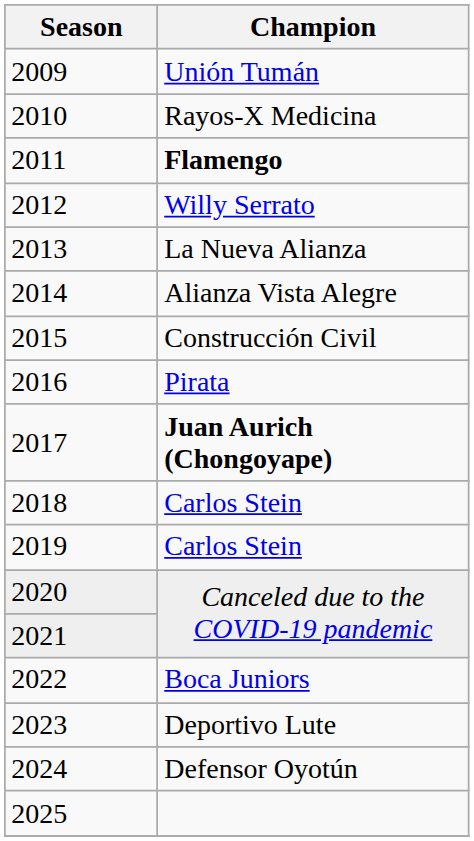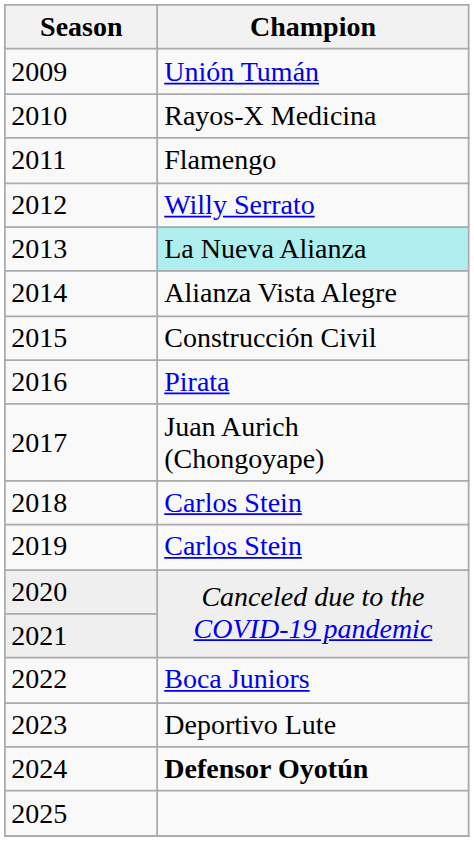2011 | Champion: bold -> normal
2013 | Champion: no background -> paleturquoise background
2017 | Champion: bold -> normal
2024 | Champion: normal -> bold
